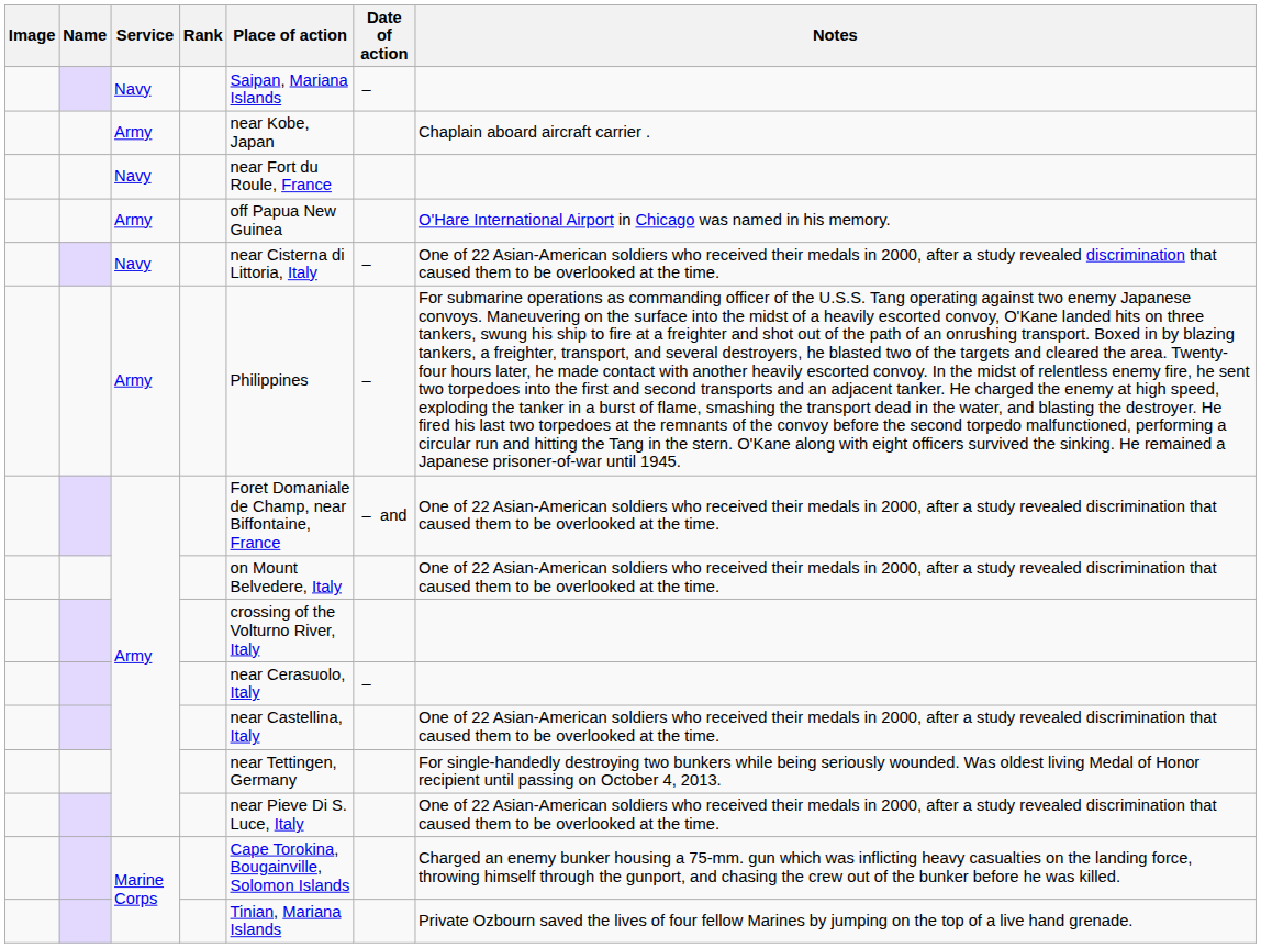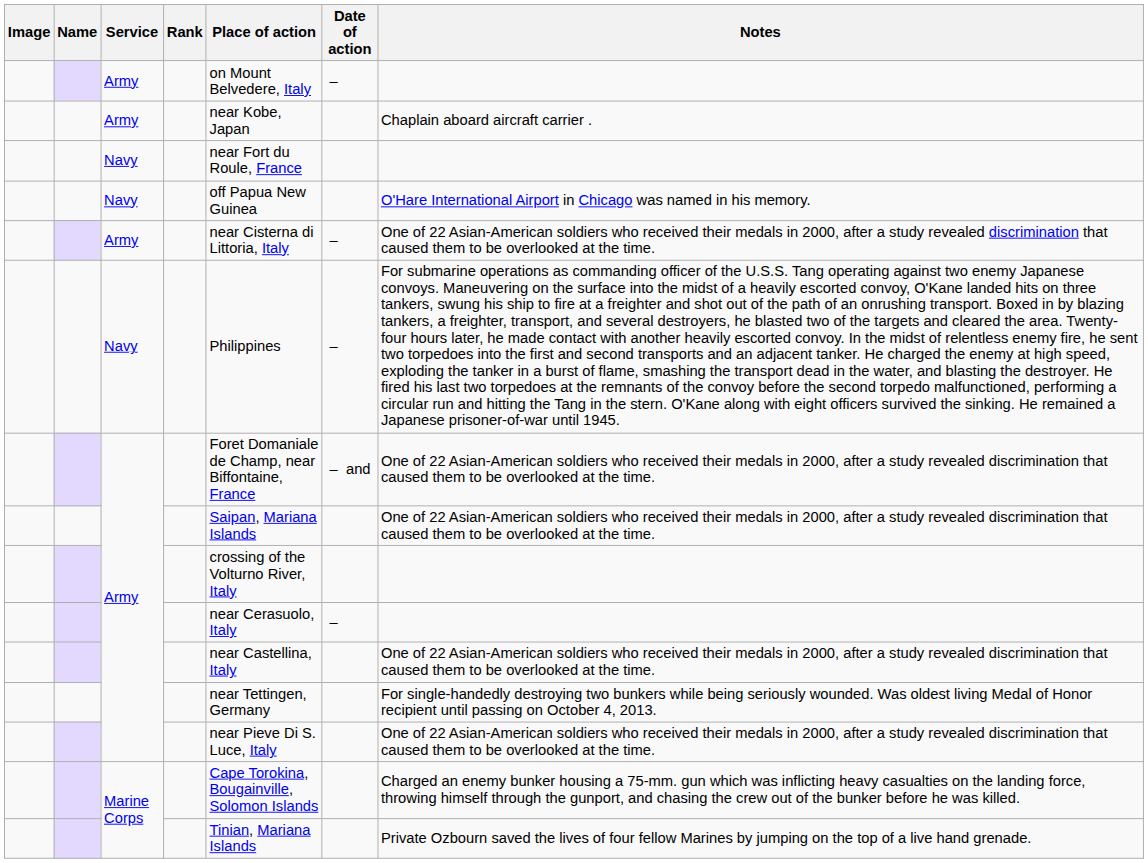row 2 | Service: Navy -> Army
row 2 | Place of action: Saipan, Mariana Islands -> on Mount Belvedere, Italy
row 5 | Service: Army -> Navy
row 6 | Service: Navy -> Army
row 7 | Service: Army -> Navy
row 9 | Place of action: on Mount Belvedere, Italy -> Saipan, Mariana Islands
